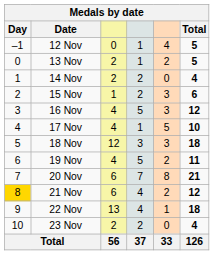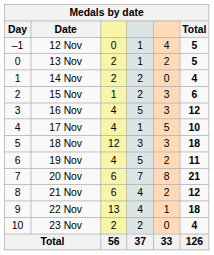21 Nov | Day: gold background -> no background
